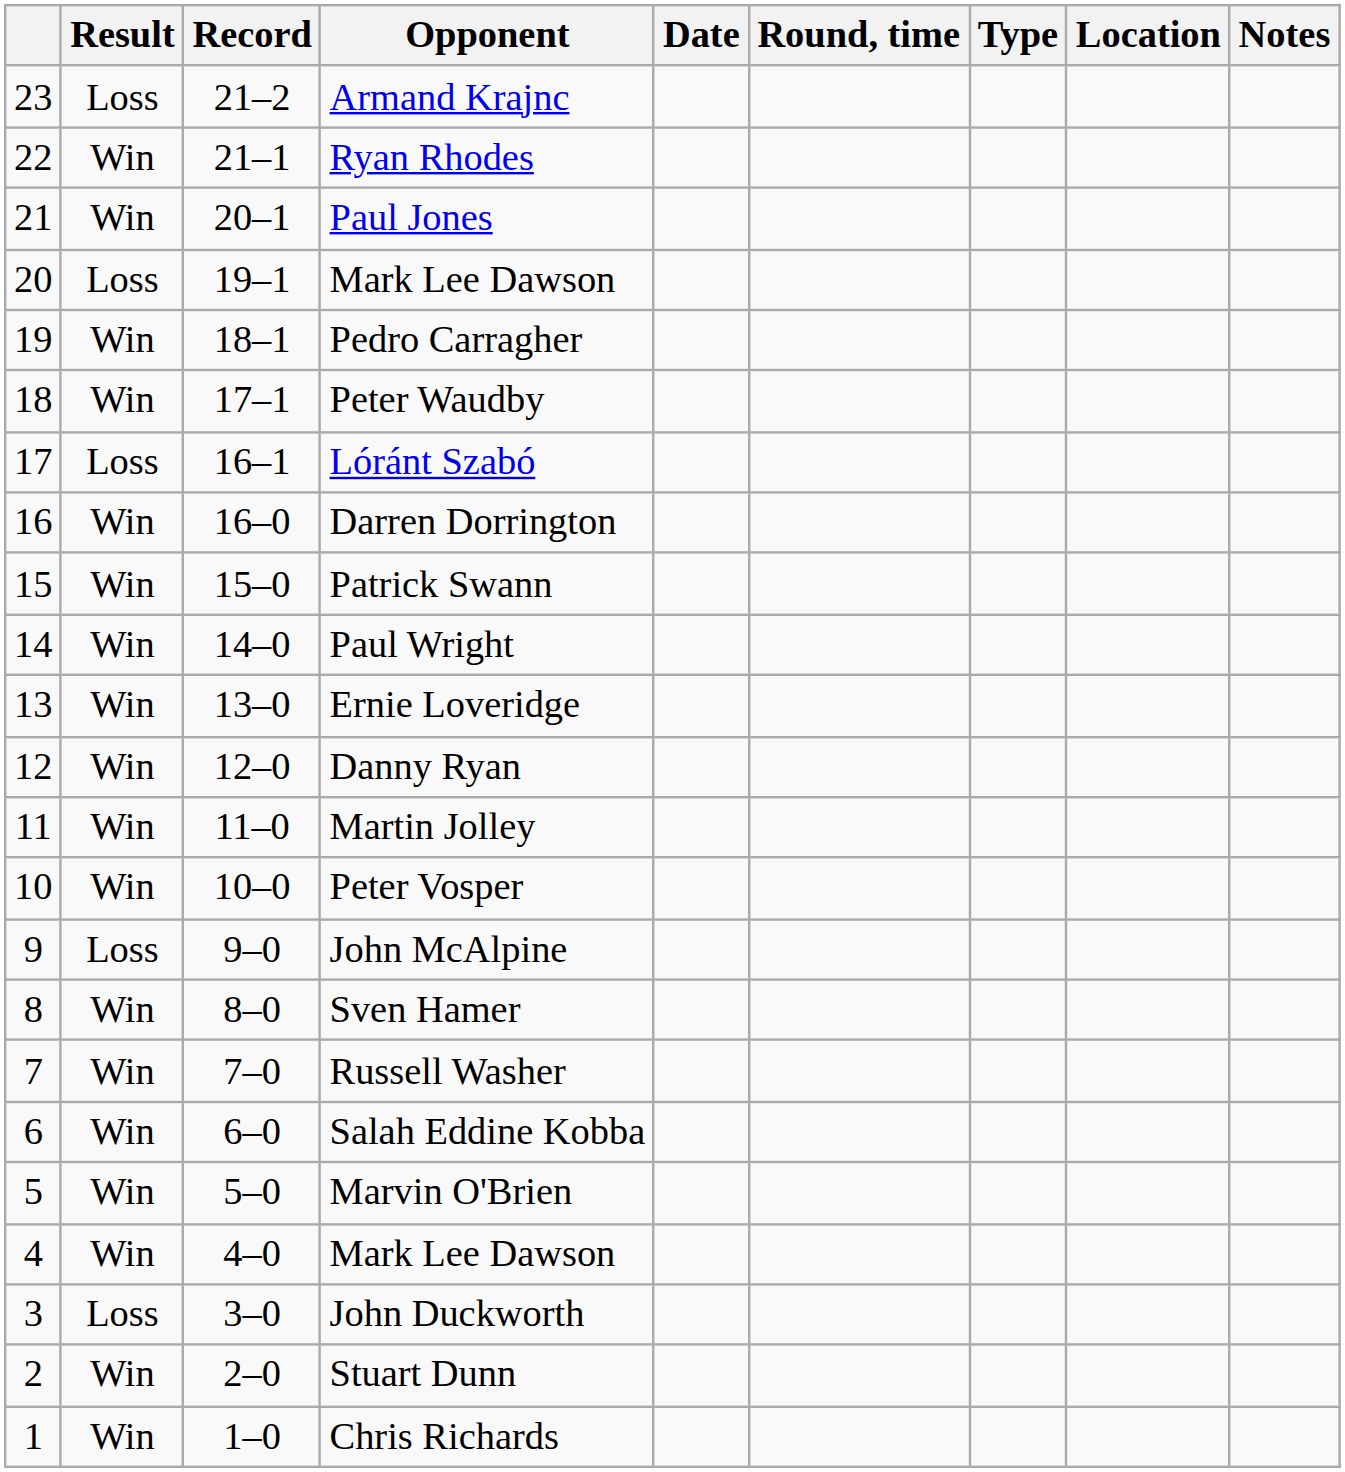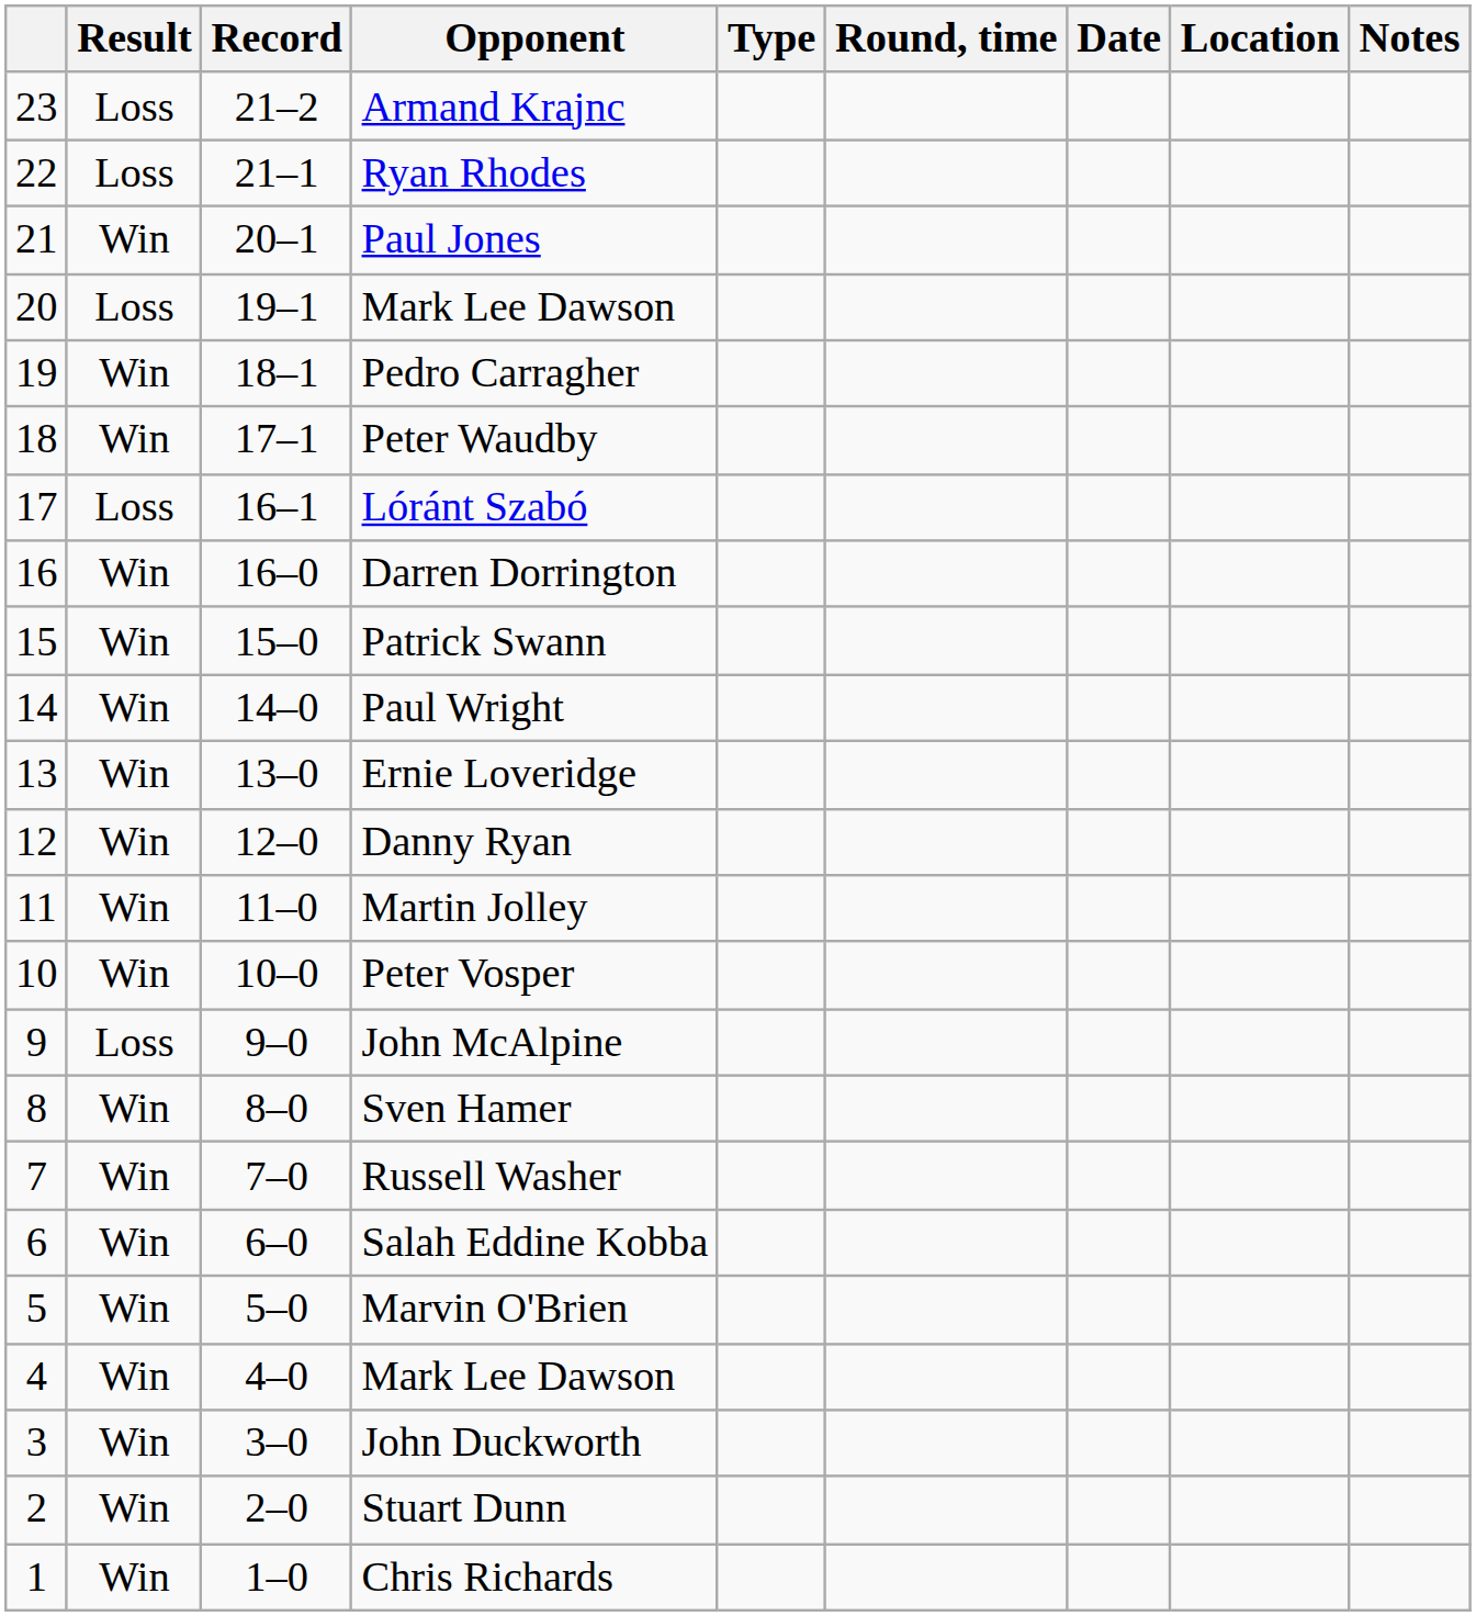columns swapped: Type <-> Date
Ryan Rhodes | Result: Win -> Loss
John Duckworth | Result: Loss -> Win
